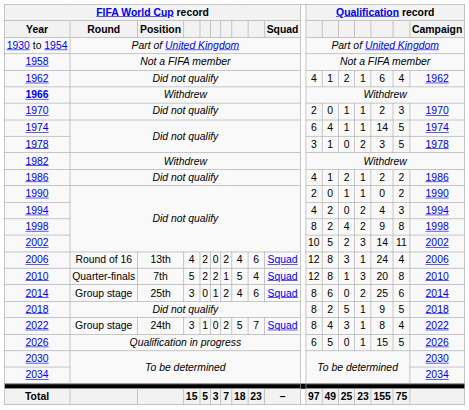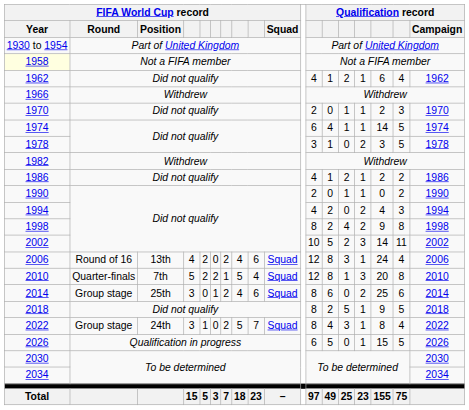1958 | FIFA World Cup record / Year: no background -> lightyellow background
1966 | FIFA World Cup record / Year: bold -> normal
